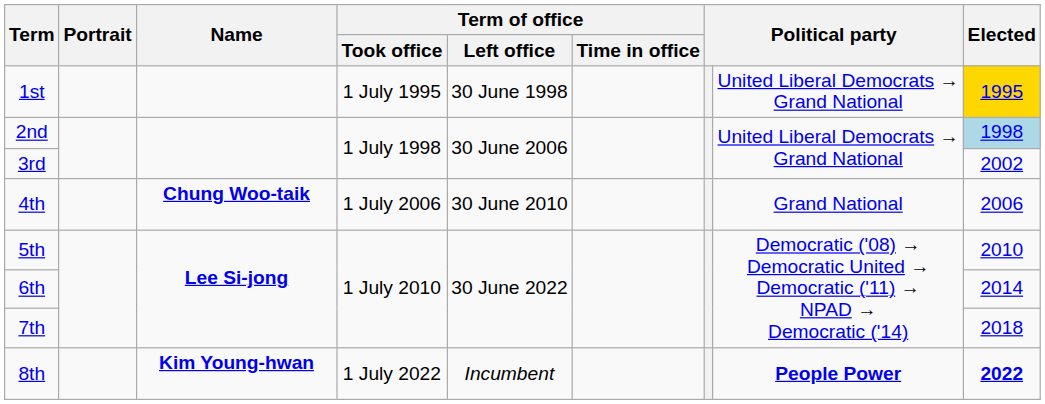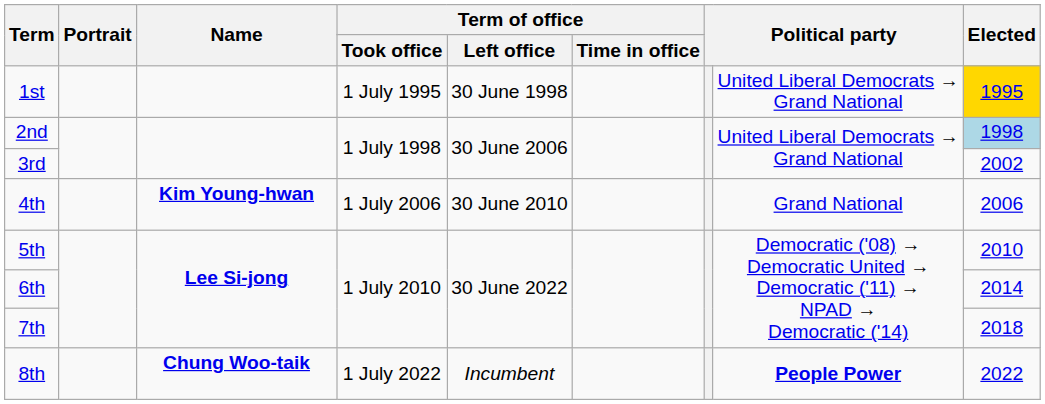4th | Name: Chung Woo-taik -> Kim Young-hwan
8th | Name: Kim Young-hwan -> Chung Woo-taik
8th | Elected: bold -> normal
